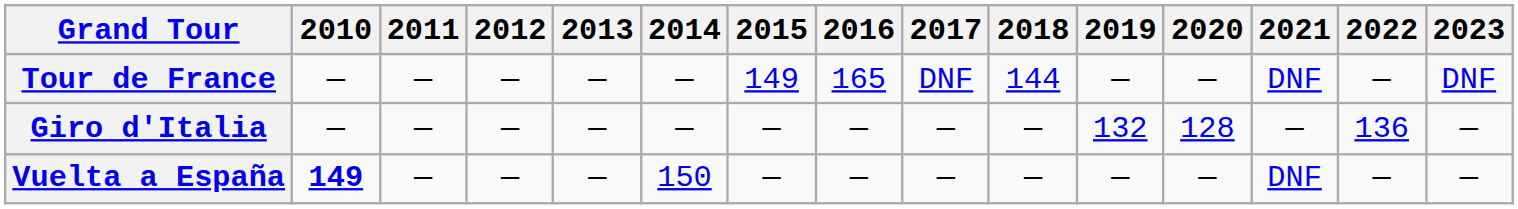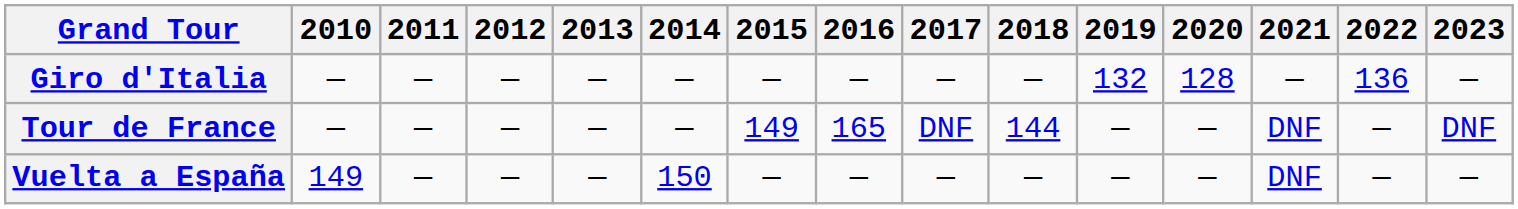rows swapped: Giro d'Italia <-> Tour de France
Vuelta a España | 2010: bold -> normal
